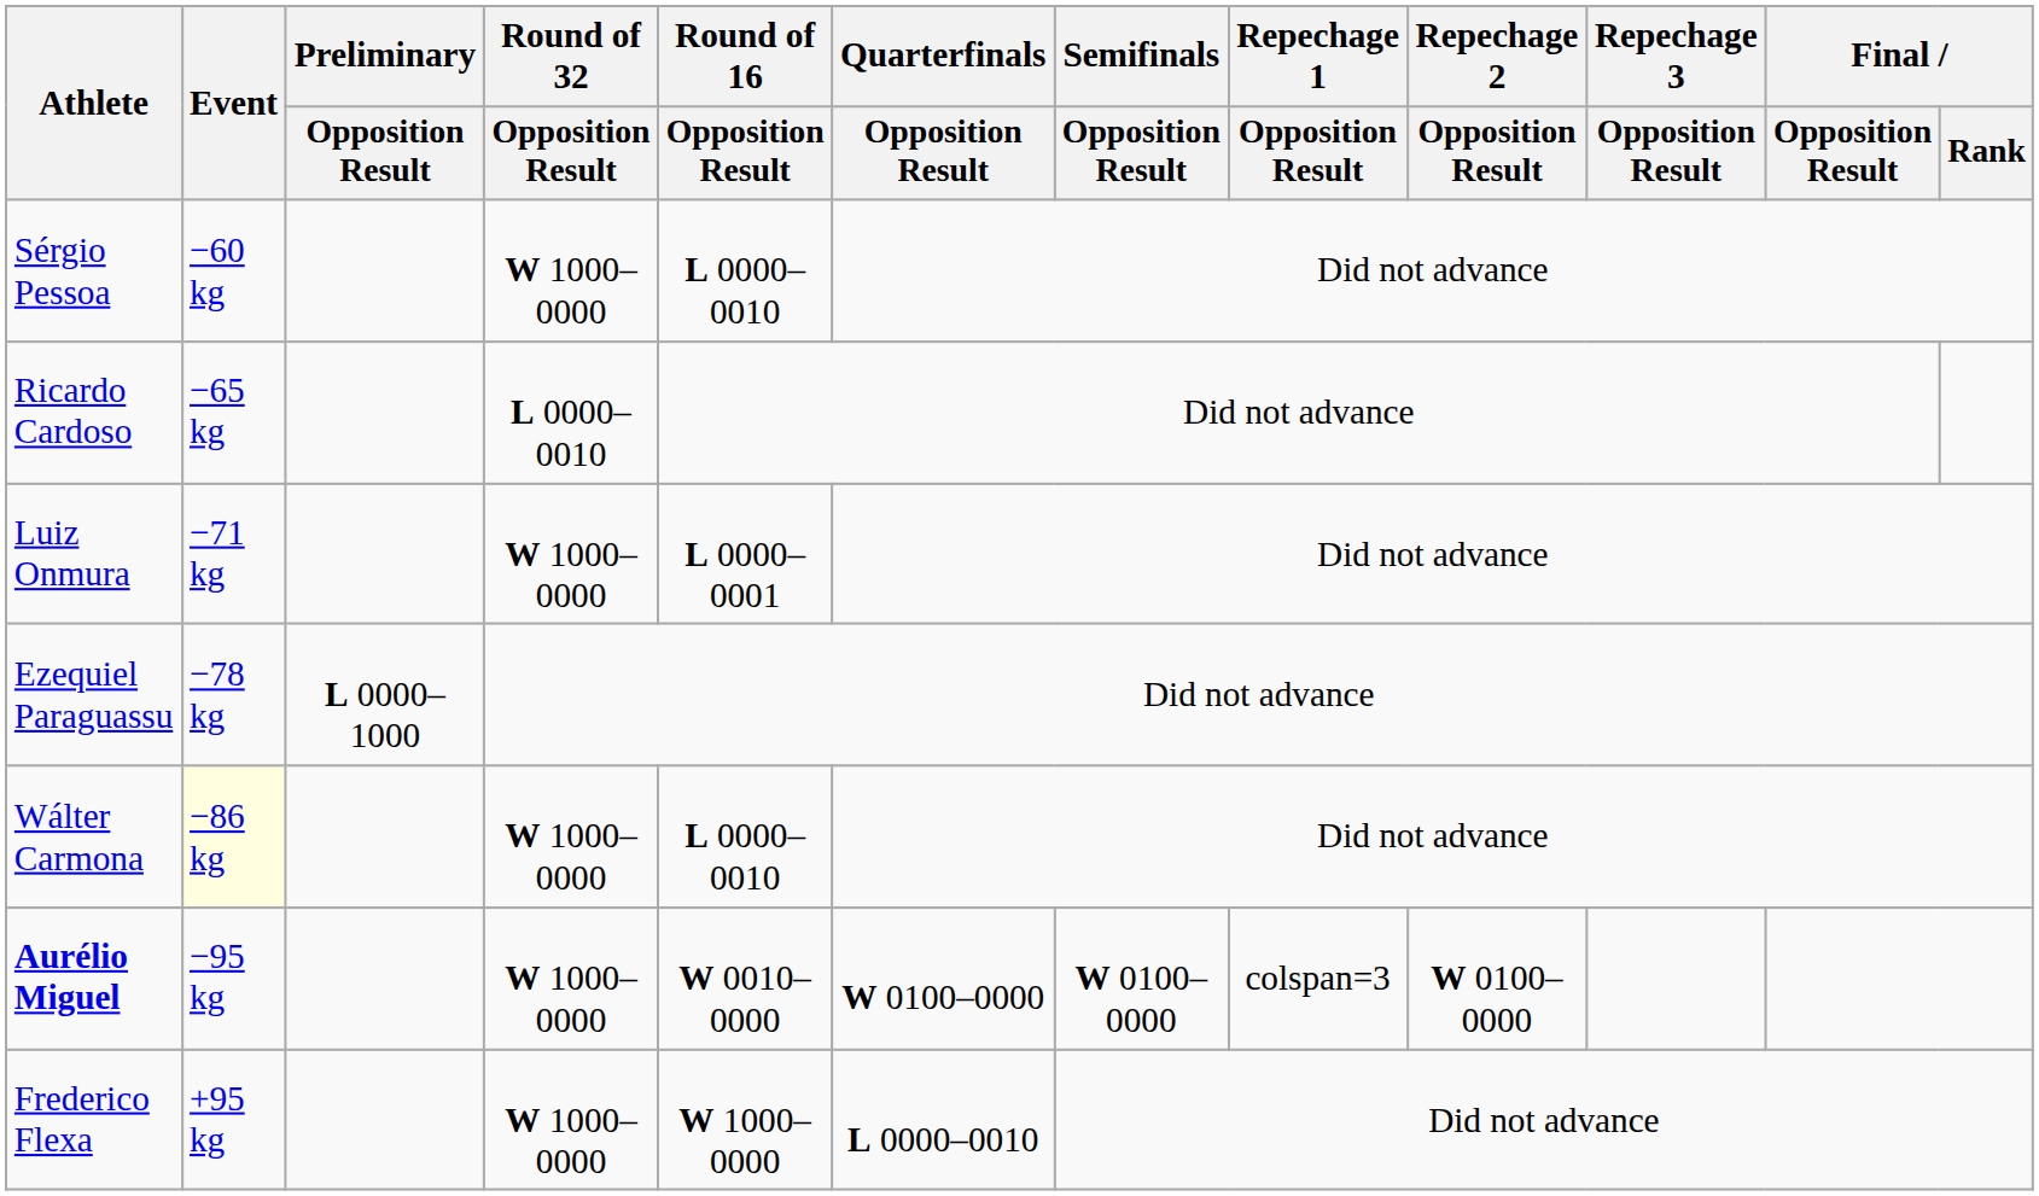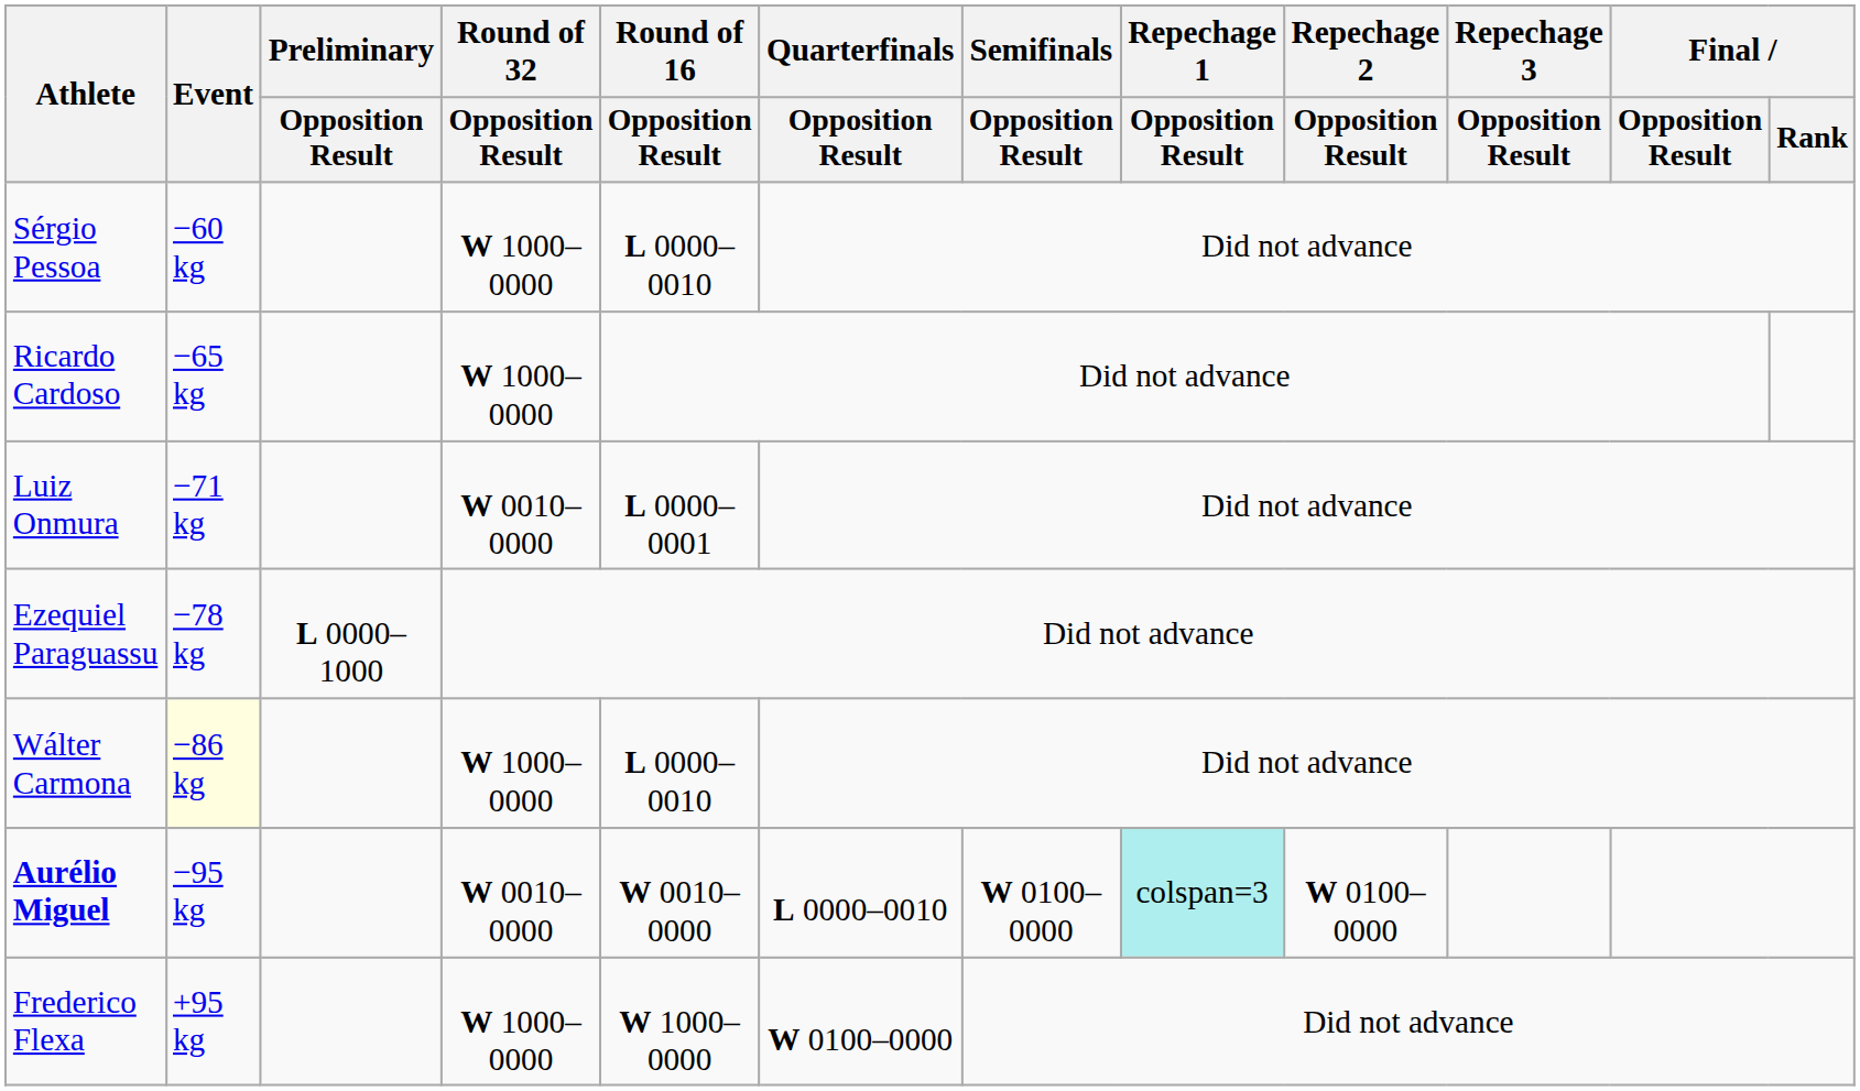Ricardo Cardoso | Round of 32 / Opposition Result: L 0000–0010 -> W 1000–0000
Luiz Onmura | Round of 32 / Opposition Result: W 1000–0000 -> W 0010–0000
Aurélio Miguel | Round of 32 / Opposition Result: W 1000–0000 -> W 0010–0000
Aurélio Miguel | Quarterfinals / Opposition Result: W 0100–0000 -> L 0000–0010
Aurélio Miguel | Repechage 1 / Opposition Result: no background -> paleturquoise background
Frederico Flexa | Quarterfinals / Opposition Result: L 0000–0010 -> W 0100–0000
